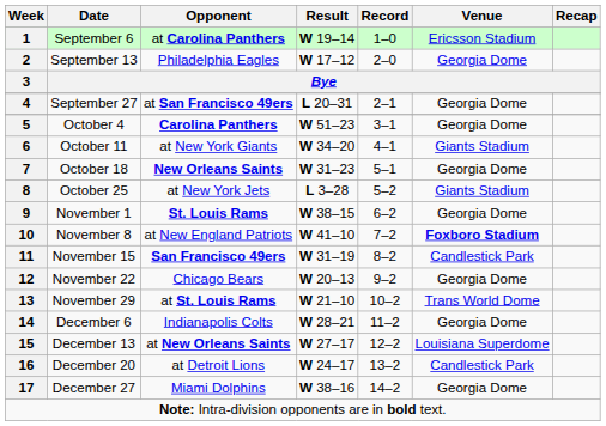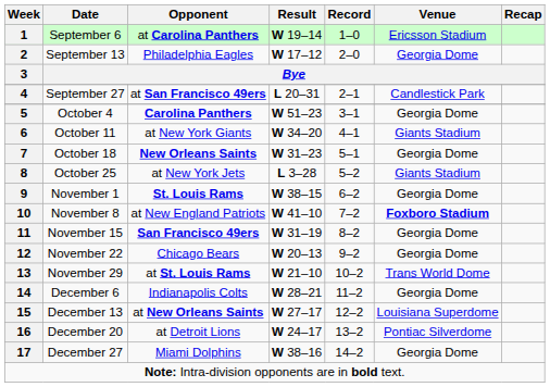4 | Venue: Georgia Dome -> Candlestick Park
11 | Venue: Candlestick Park -> Georgia Dome
16 | Venue: Candlestick Park -> Pontiac Silverdome
